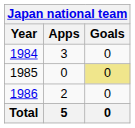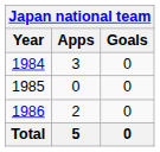1985 | Goals: khaki background -> no background
